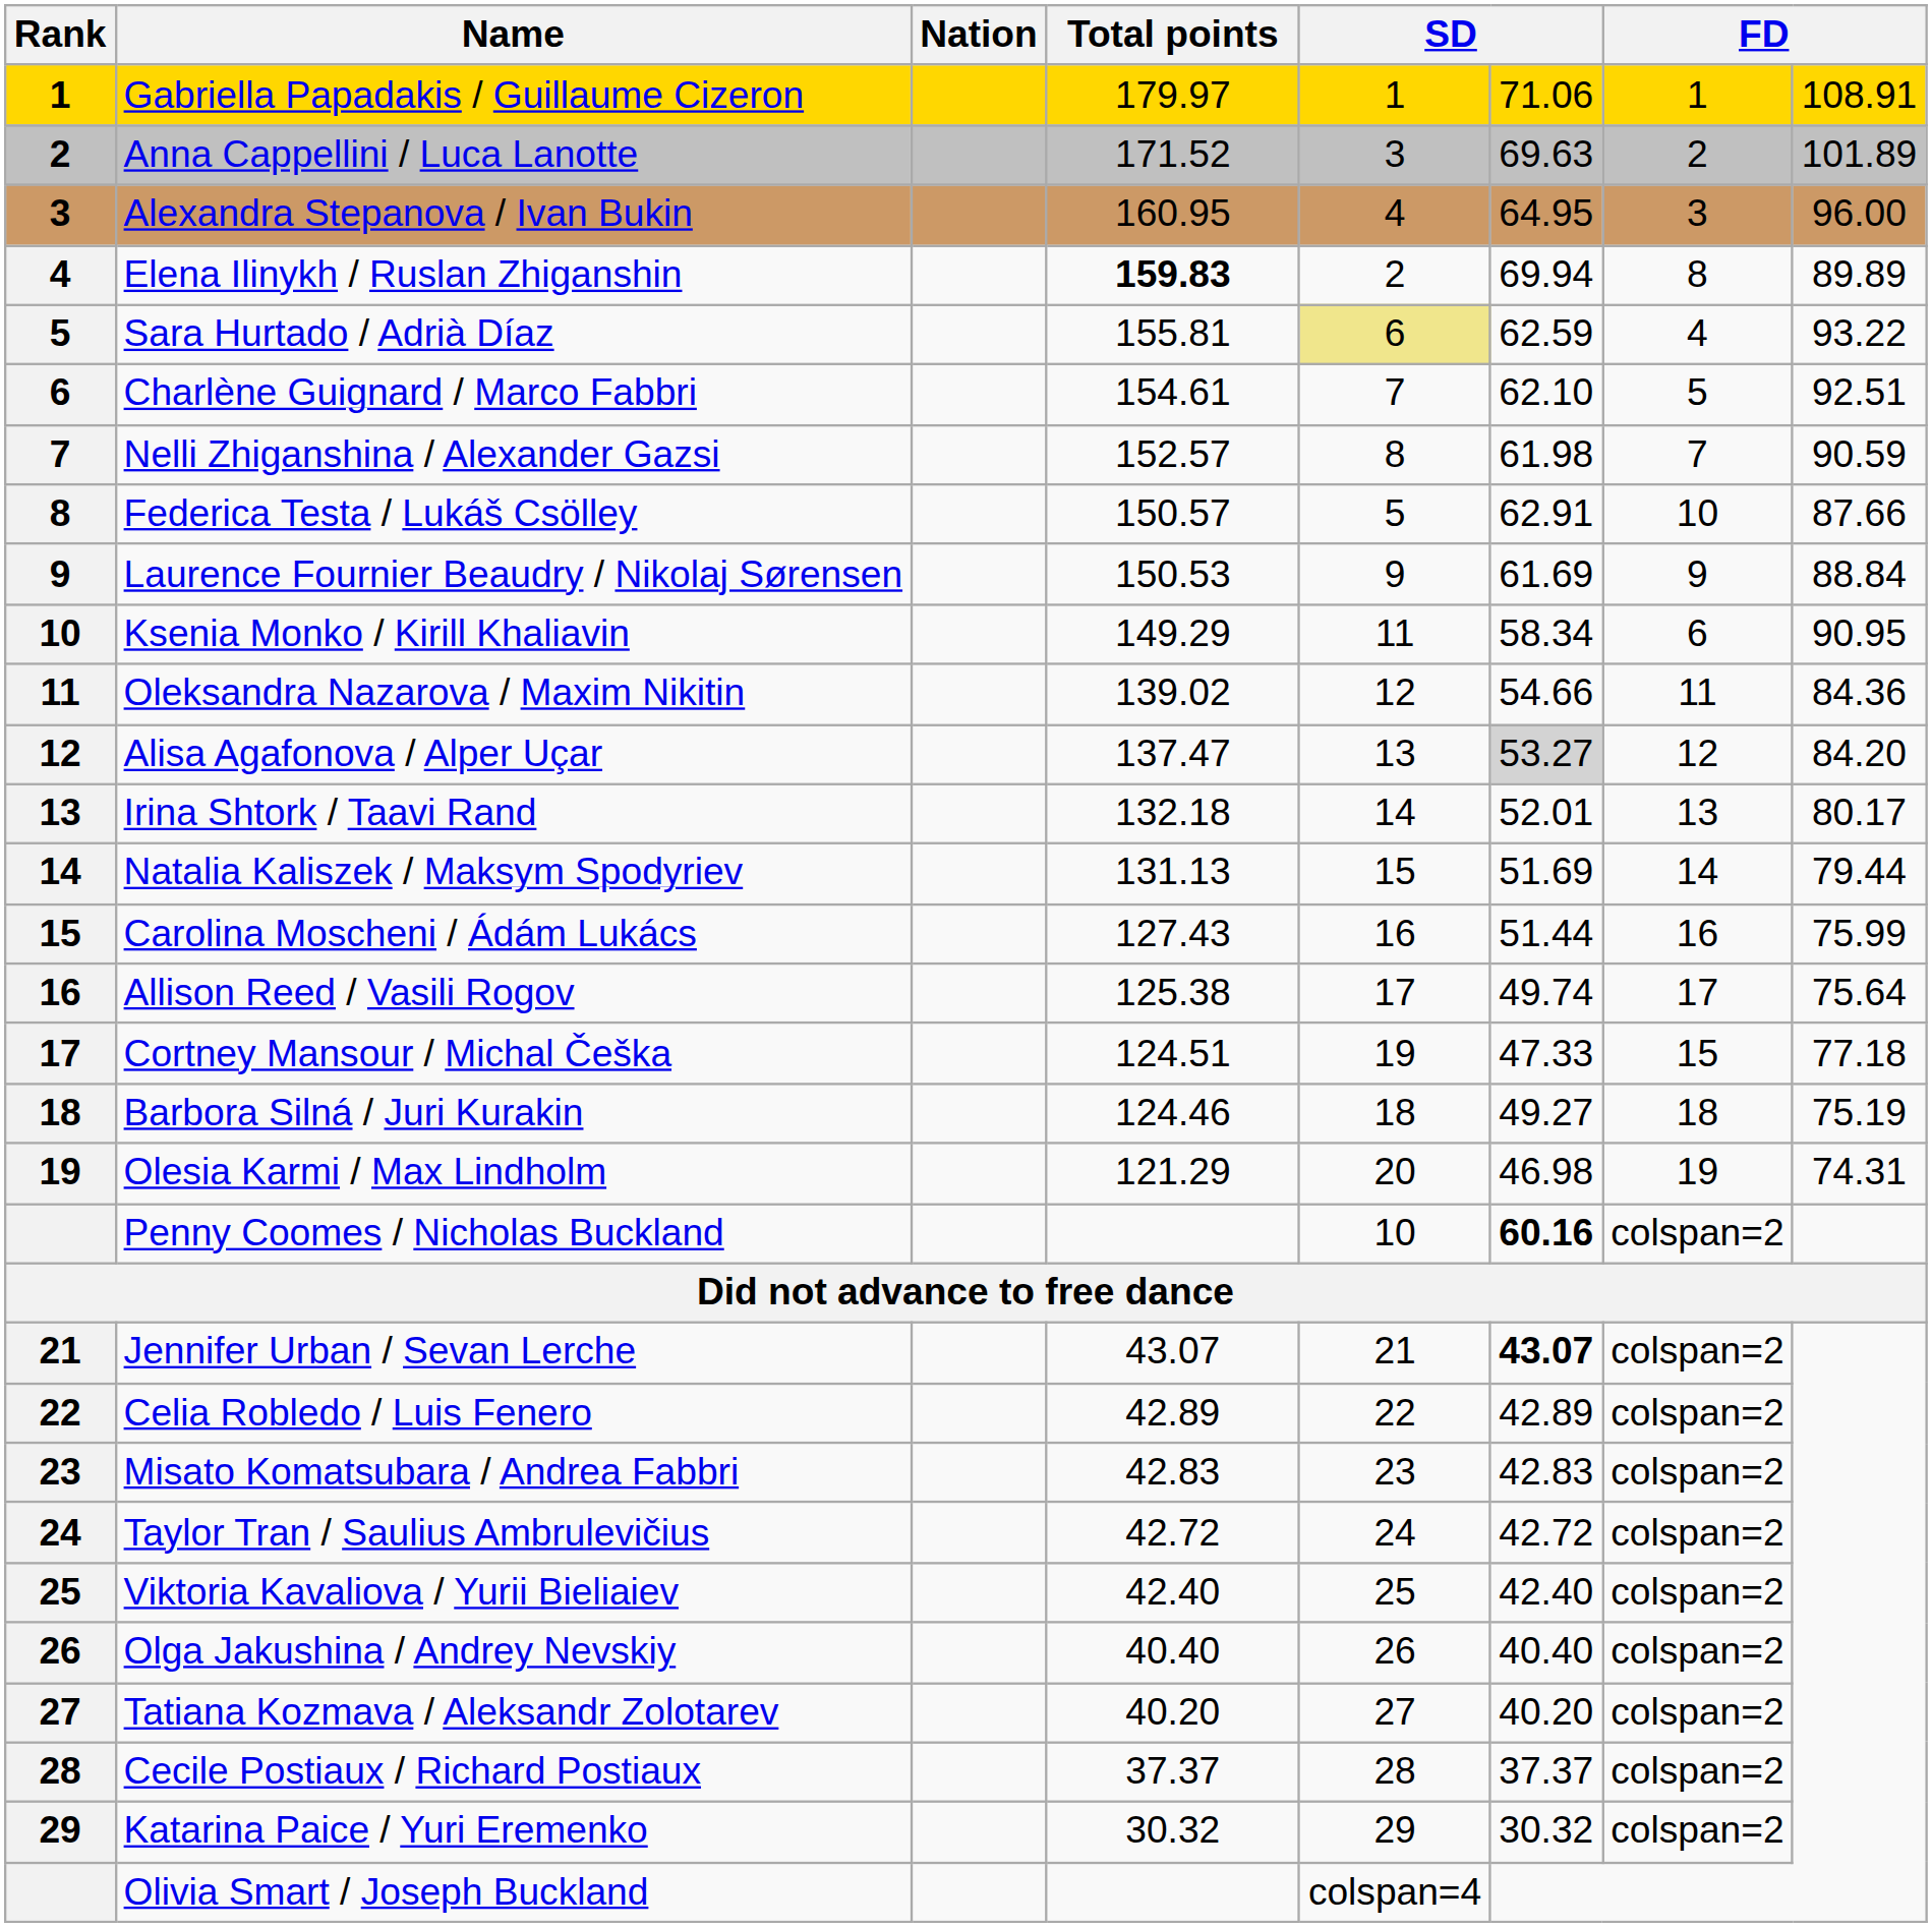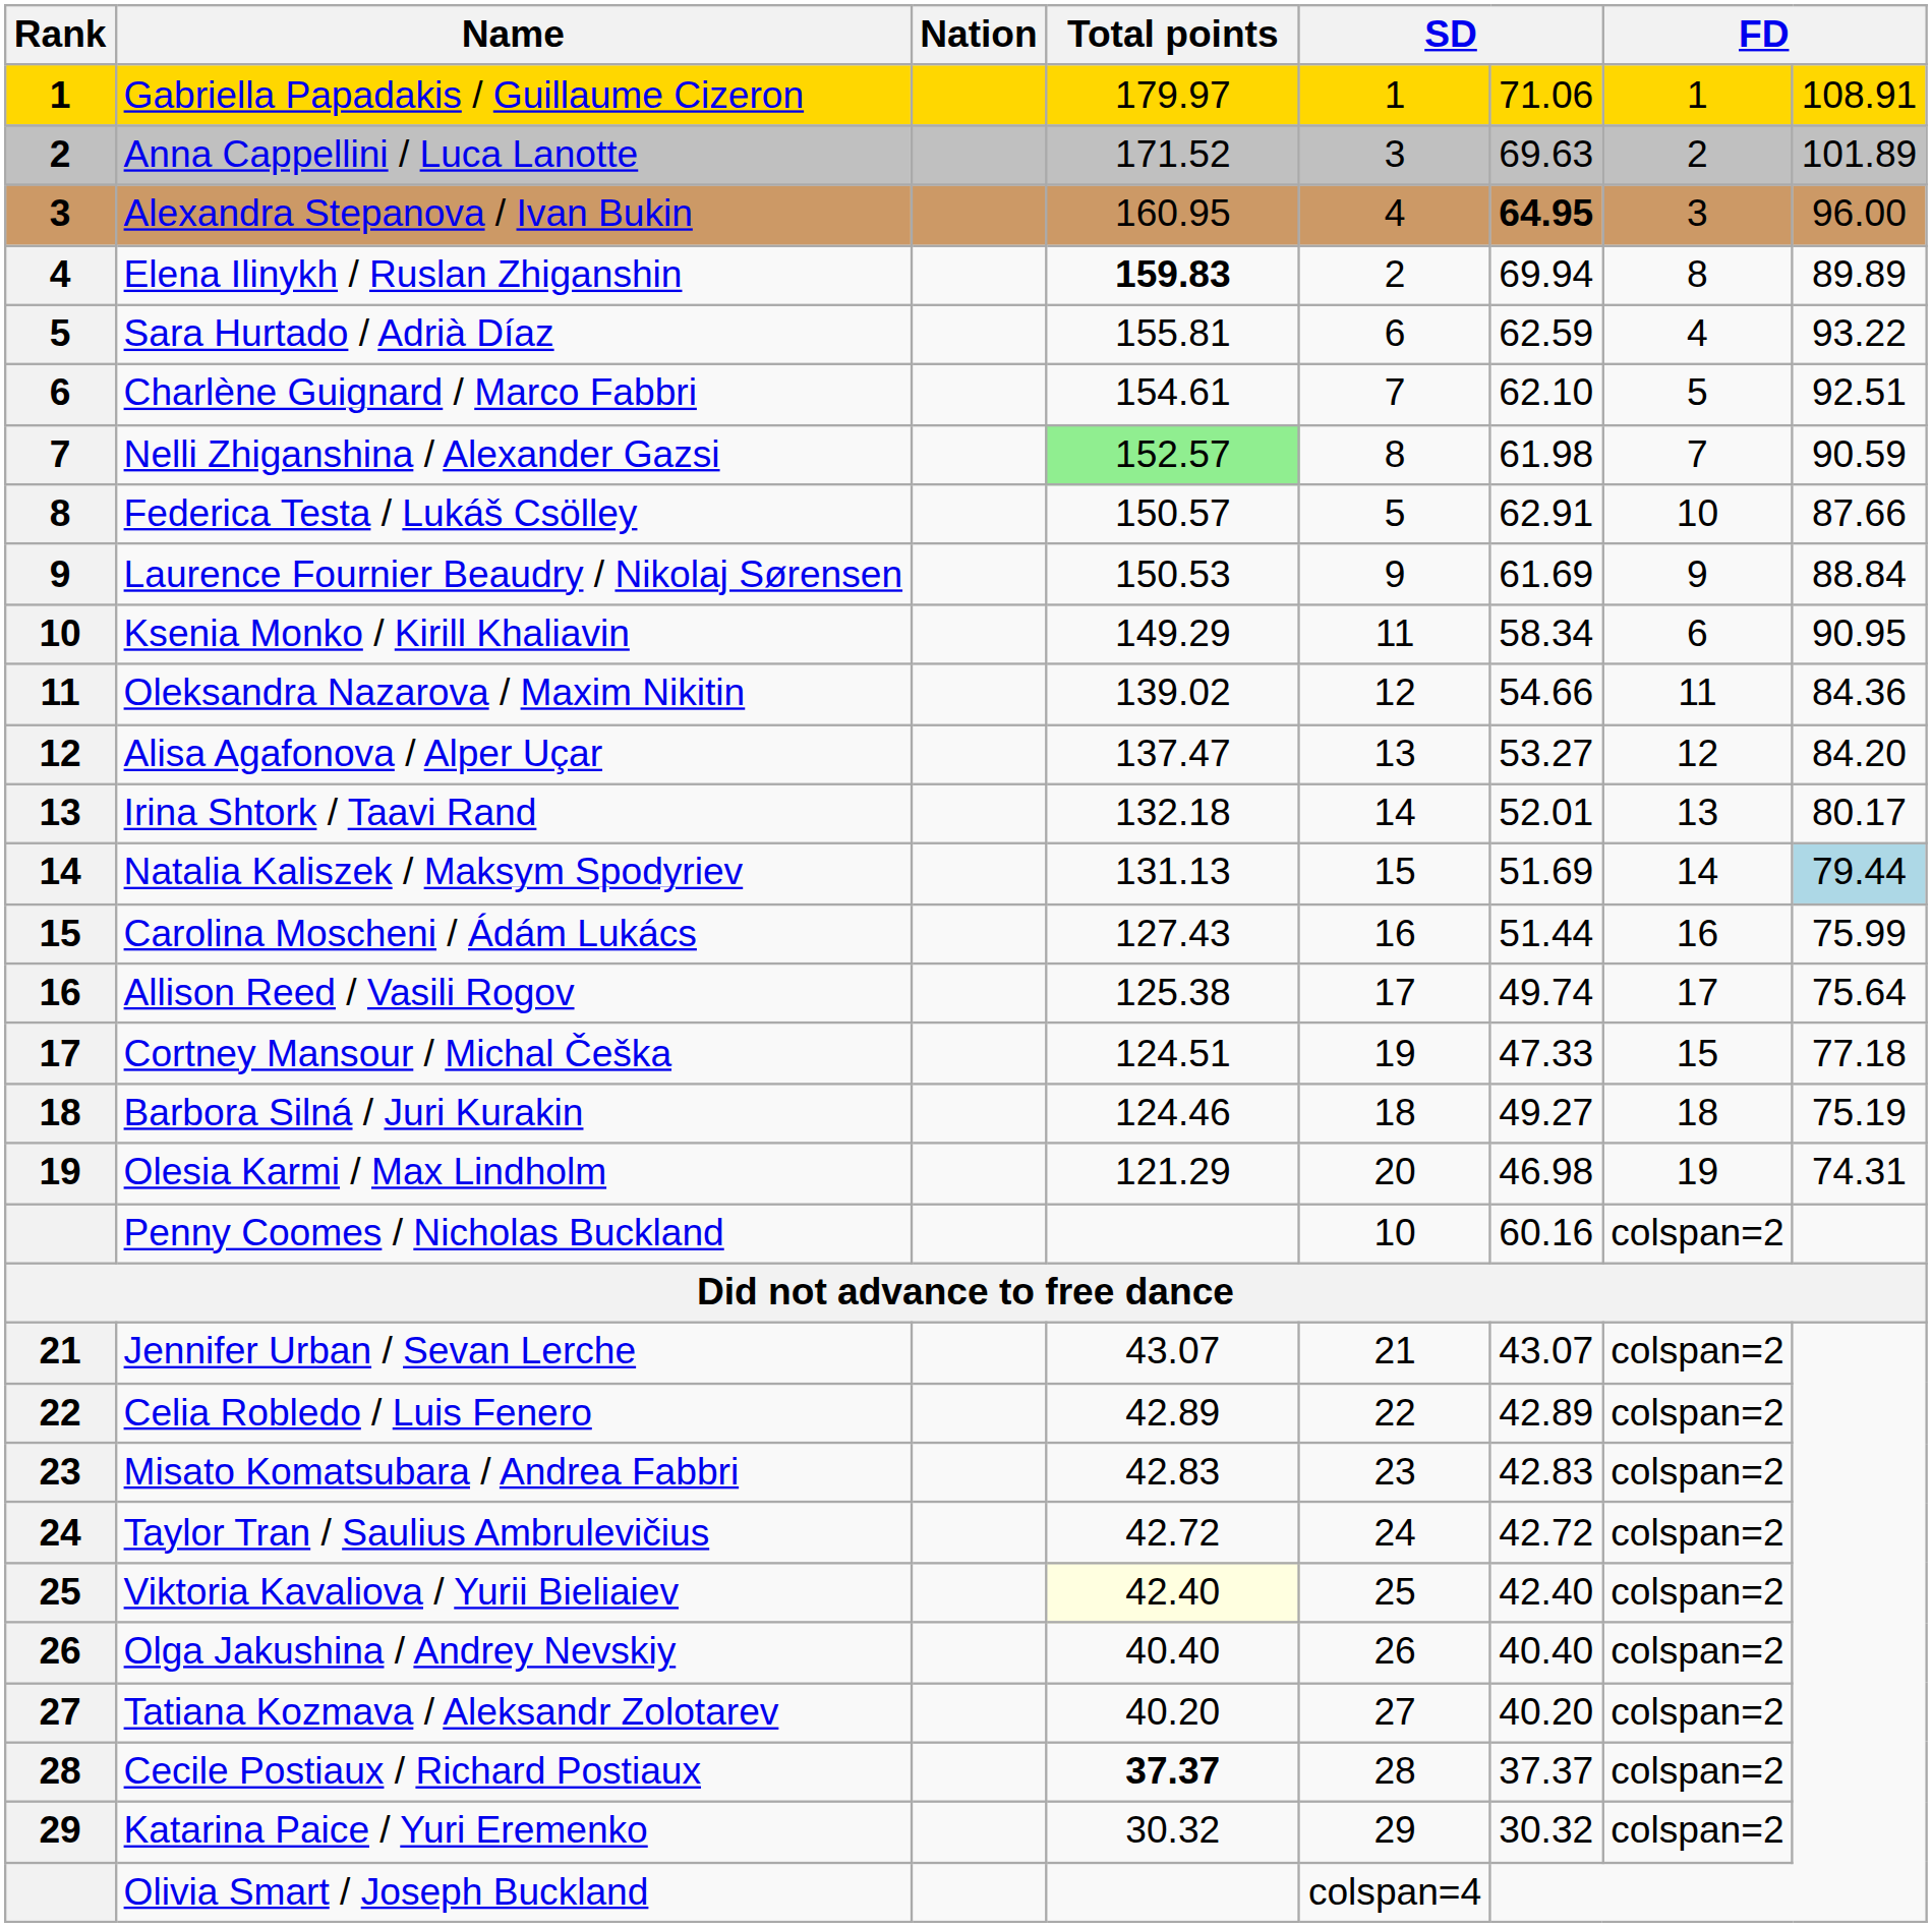Alexandra Stepanova / Ivan Bukin | column 6: normal -> bold
Sara Hurtado / Adrià Díaz | column 5: khaki background -> no background
Nelli Zhiganshina / Alexander Gazsi | Total points: no background -> lightgreen background
Alisa Agafonova / Alper Uçar | column 6: lightgrey background -> no background
Natalia Kaliszek / Maksym Spodyriev | column 8: no background -> lightblue background
Penny Coomes / Nicholas Buckland | column 6: bold -> normal
Jennifer Urban / Sevan Lerche | column 6: bold -> normal
Viktoria Kavaliova / Yurii Bieliaiev | Total points: no background -> lightyellow background
Cecile Postiaux / Richard Postiaux | Total points: normal -> bold
